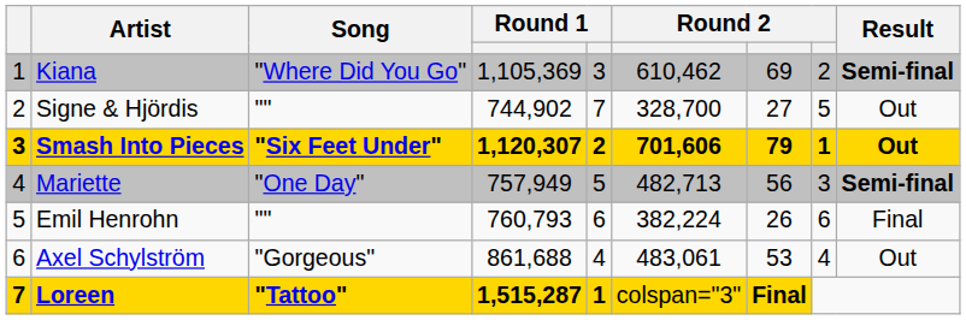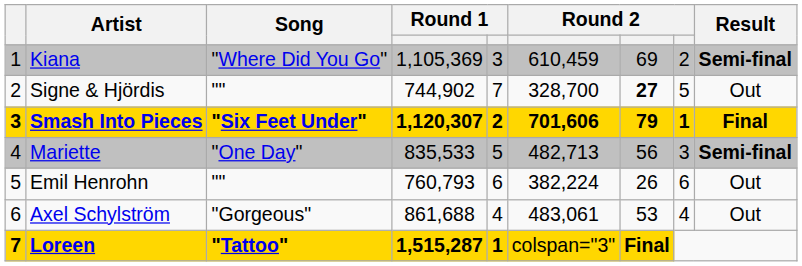Kiana | column 6: 610,462 -> 610,459
Signe & Hjördis | column 7: normal -> bold
Smash Into Pieces | Result: Out -> Final
Mariette | column 4: 757,949 -> 835,533
Emil Henrohn | Result: Final -> Out
